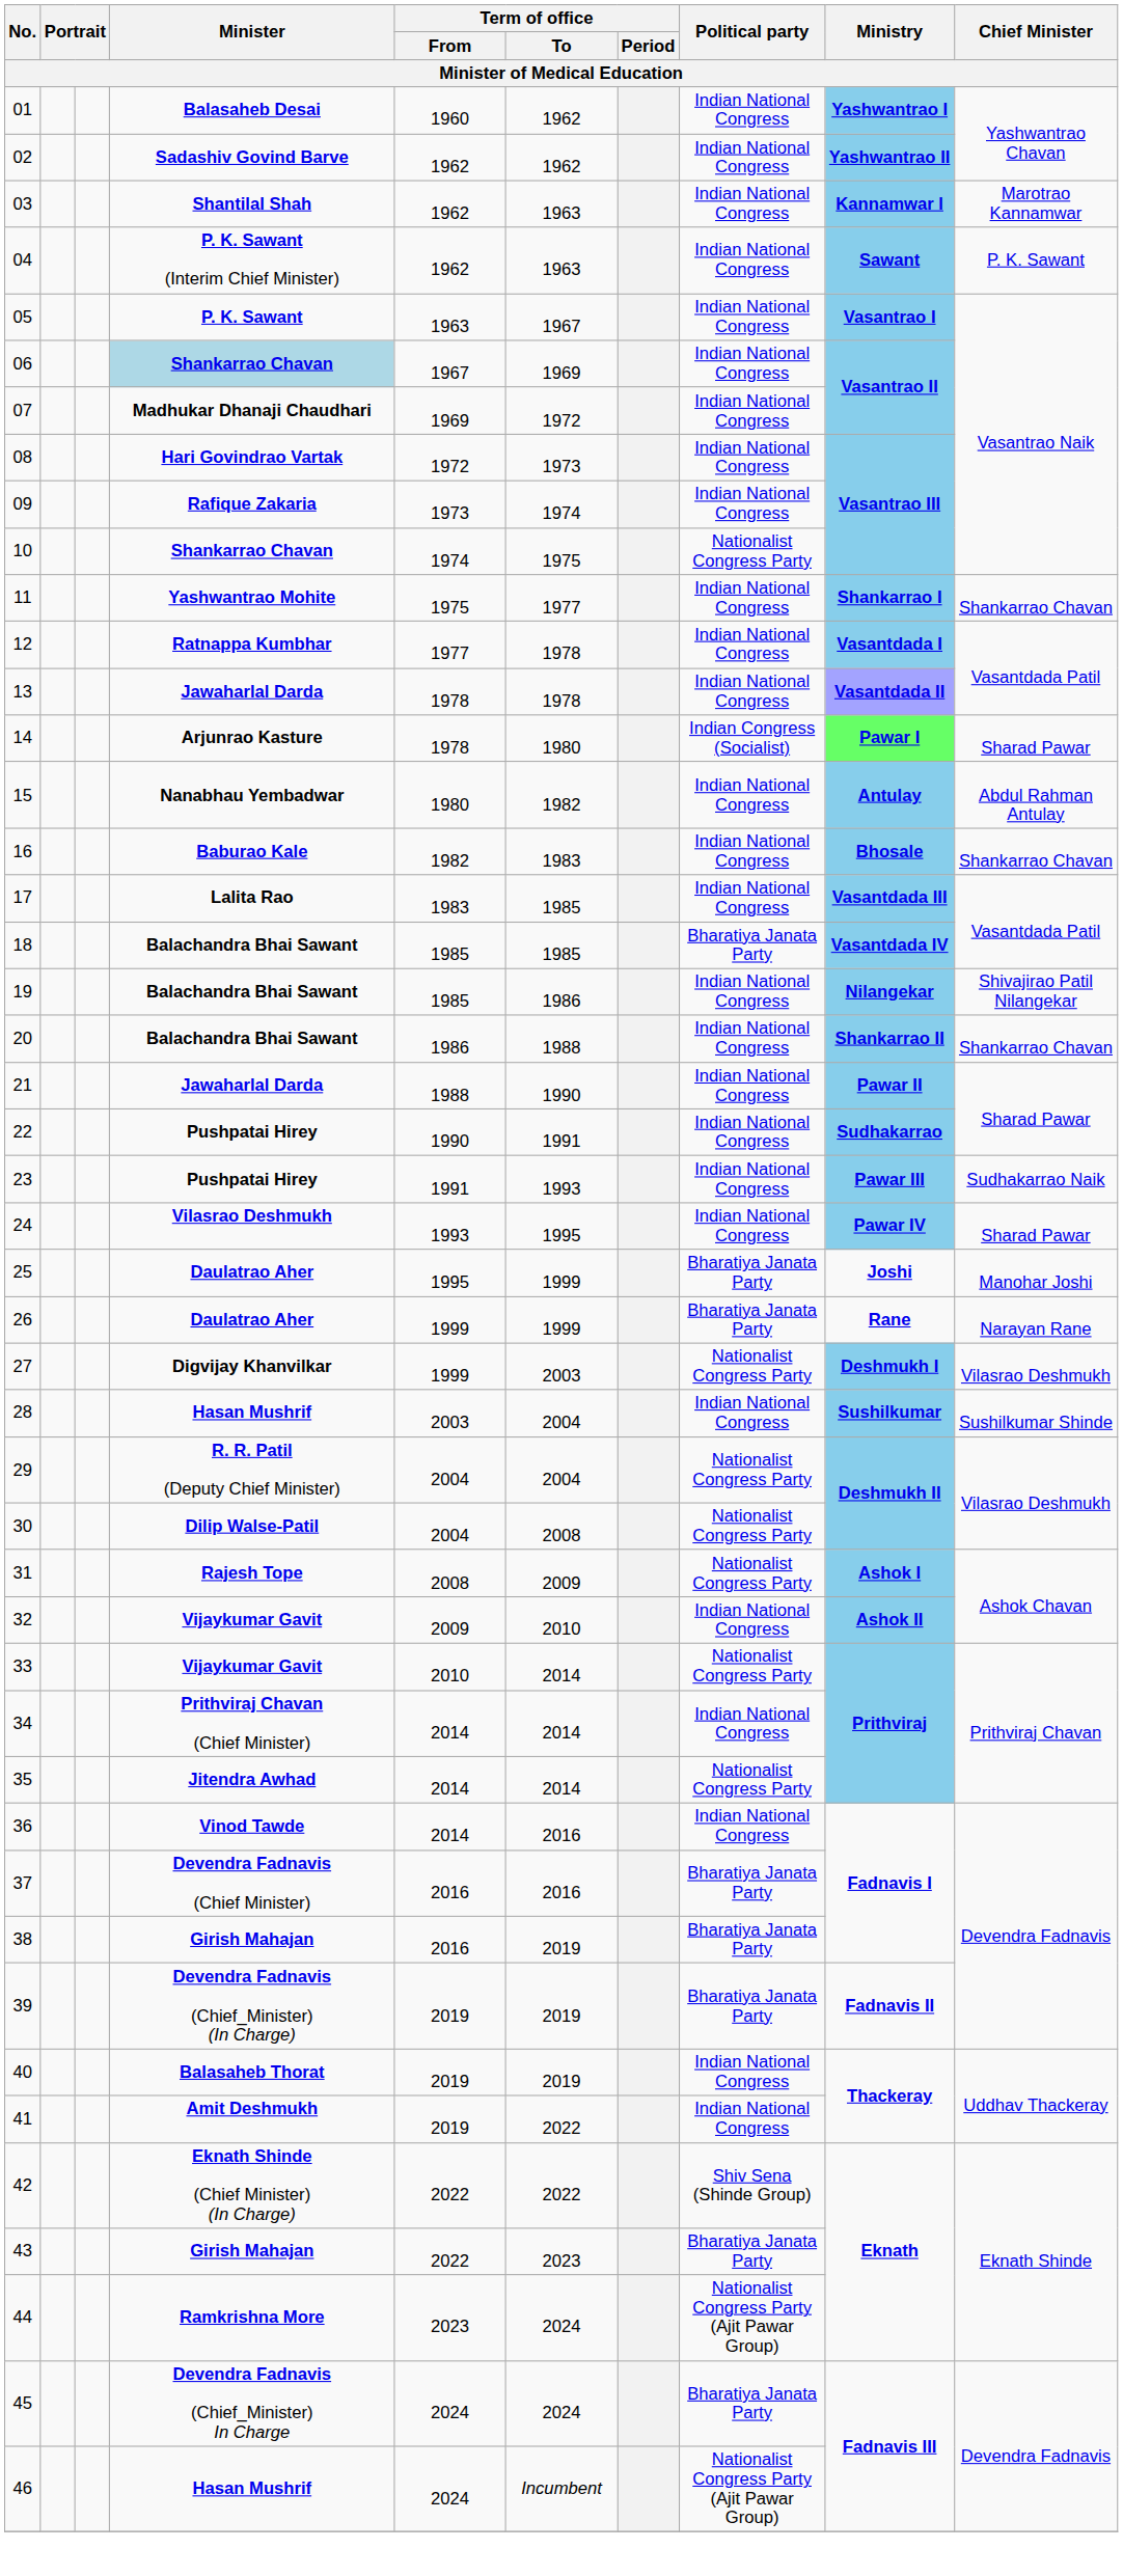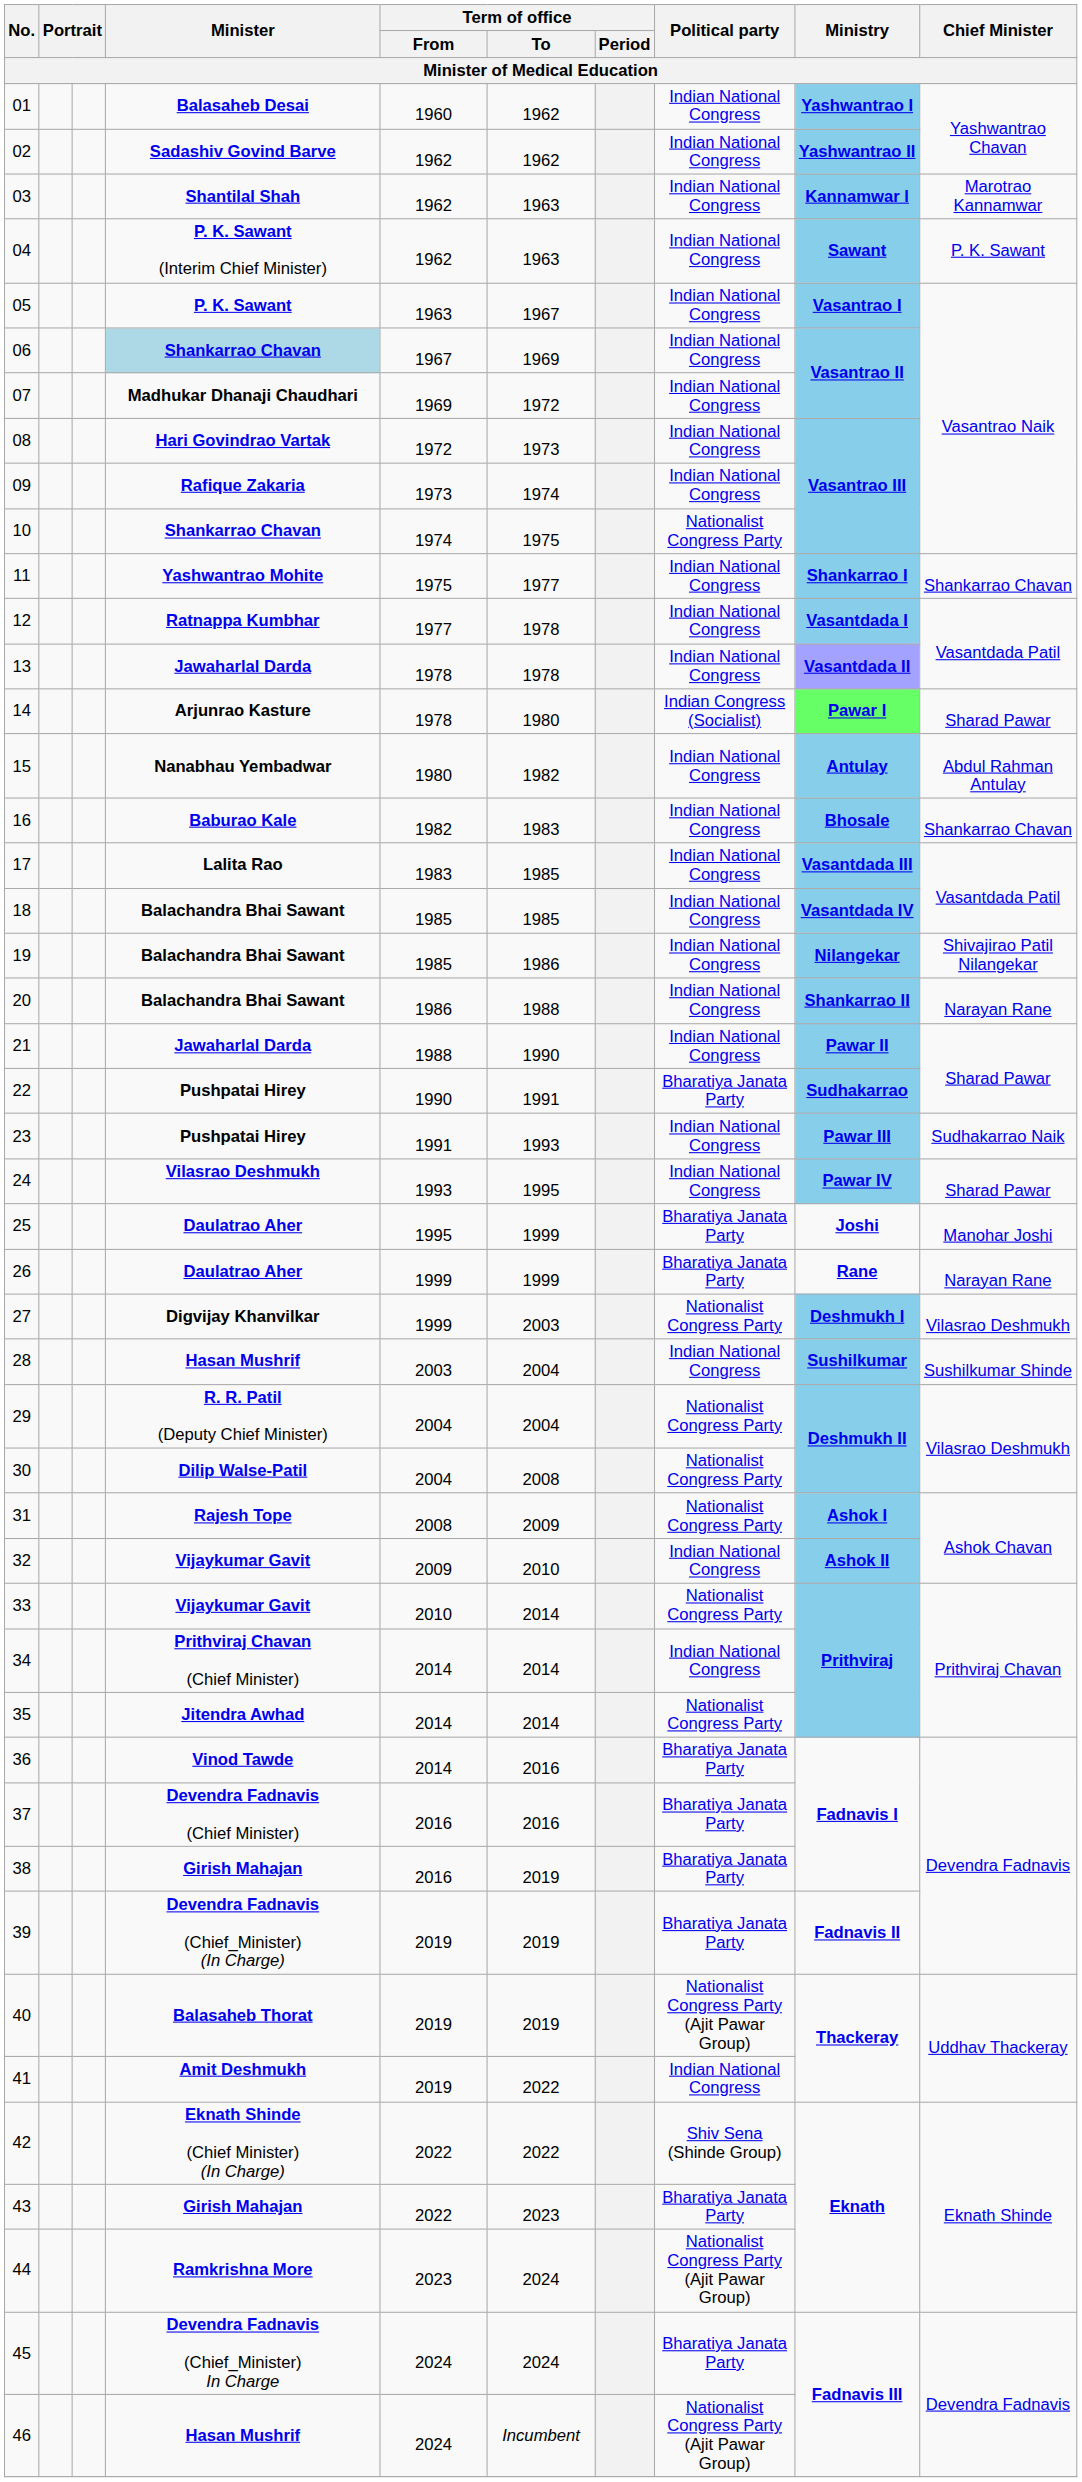18 | Political party: Bharatiya Janata Party -> Indian National Congress
20 | Chief Minister: Shankarrao Chavan -> Narayan Rane
22 | Political party: Indian National Congress -> Bharatiya Janata Party
36 | Political party: Indian National Congress -> Bharatiya Janata Party
40 | Political party: Indian National Congress -> Nationalist Congress Party (Ajit Pawar Group)
